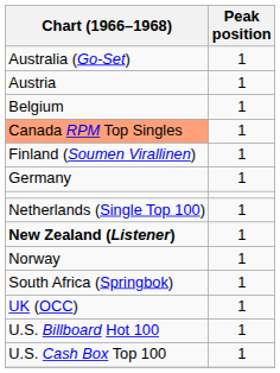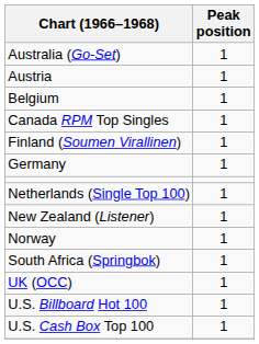row 5 | Chart (1966–1968): lightsalmon background -> no background
row 10 | Chart (1966–1968): bold -> normal
